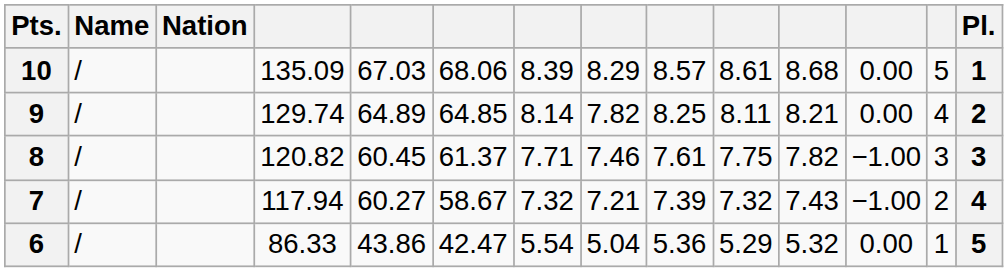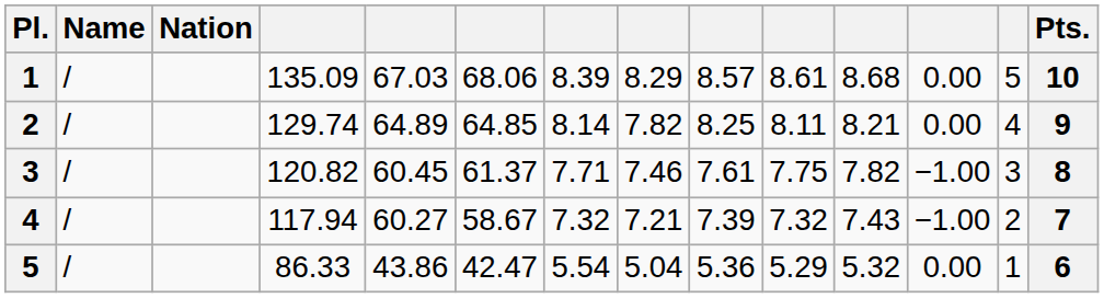columns swapped: Pl. <-> Pts.
